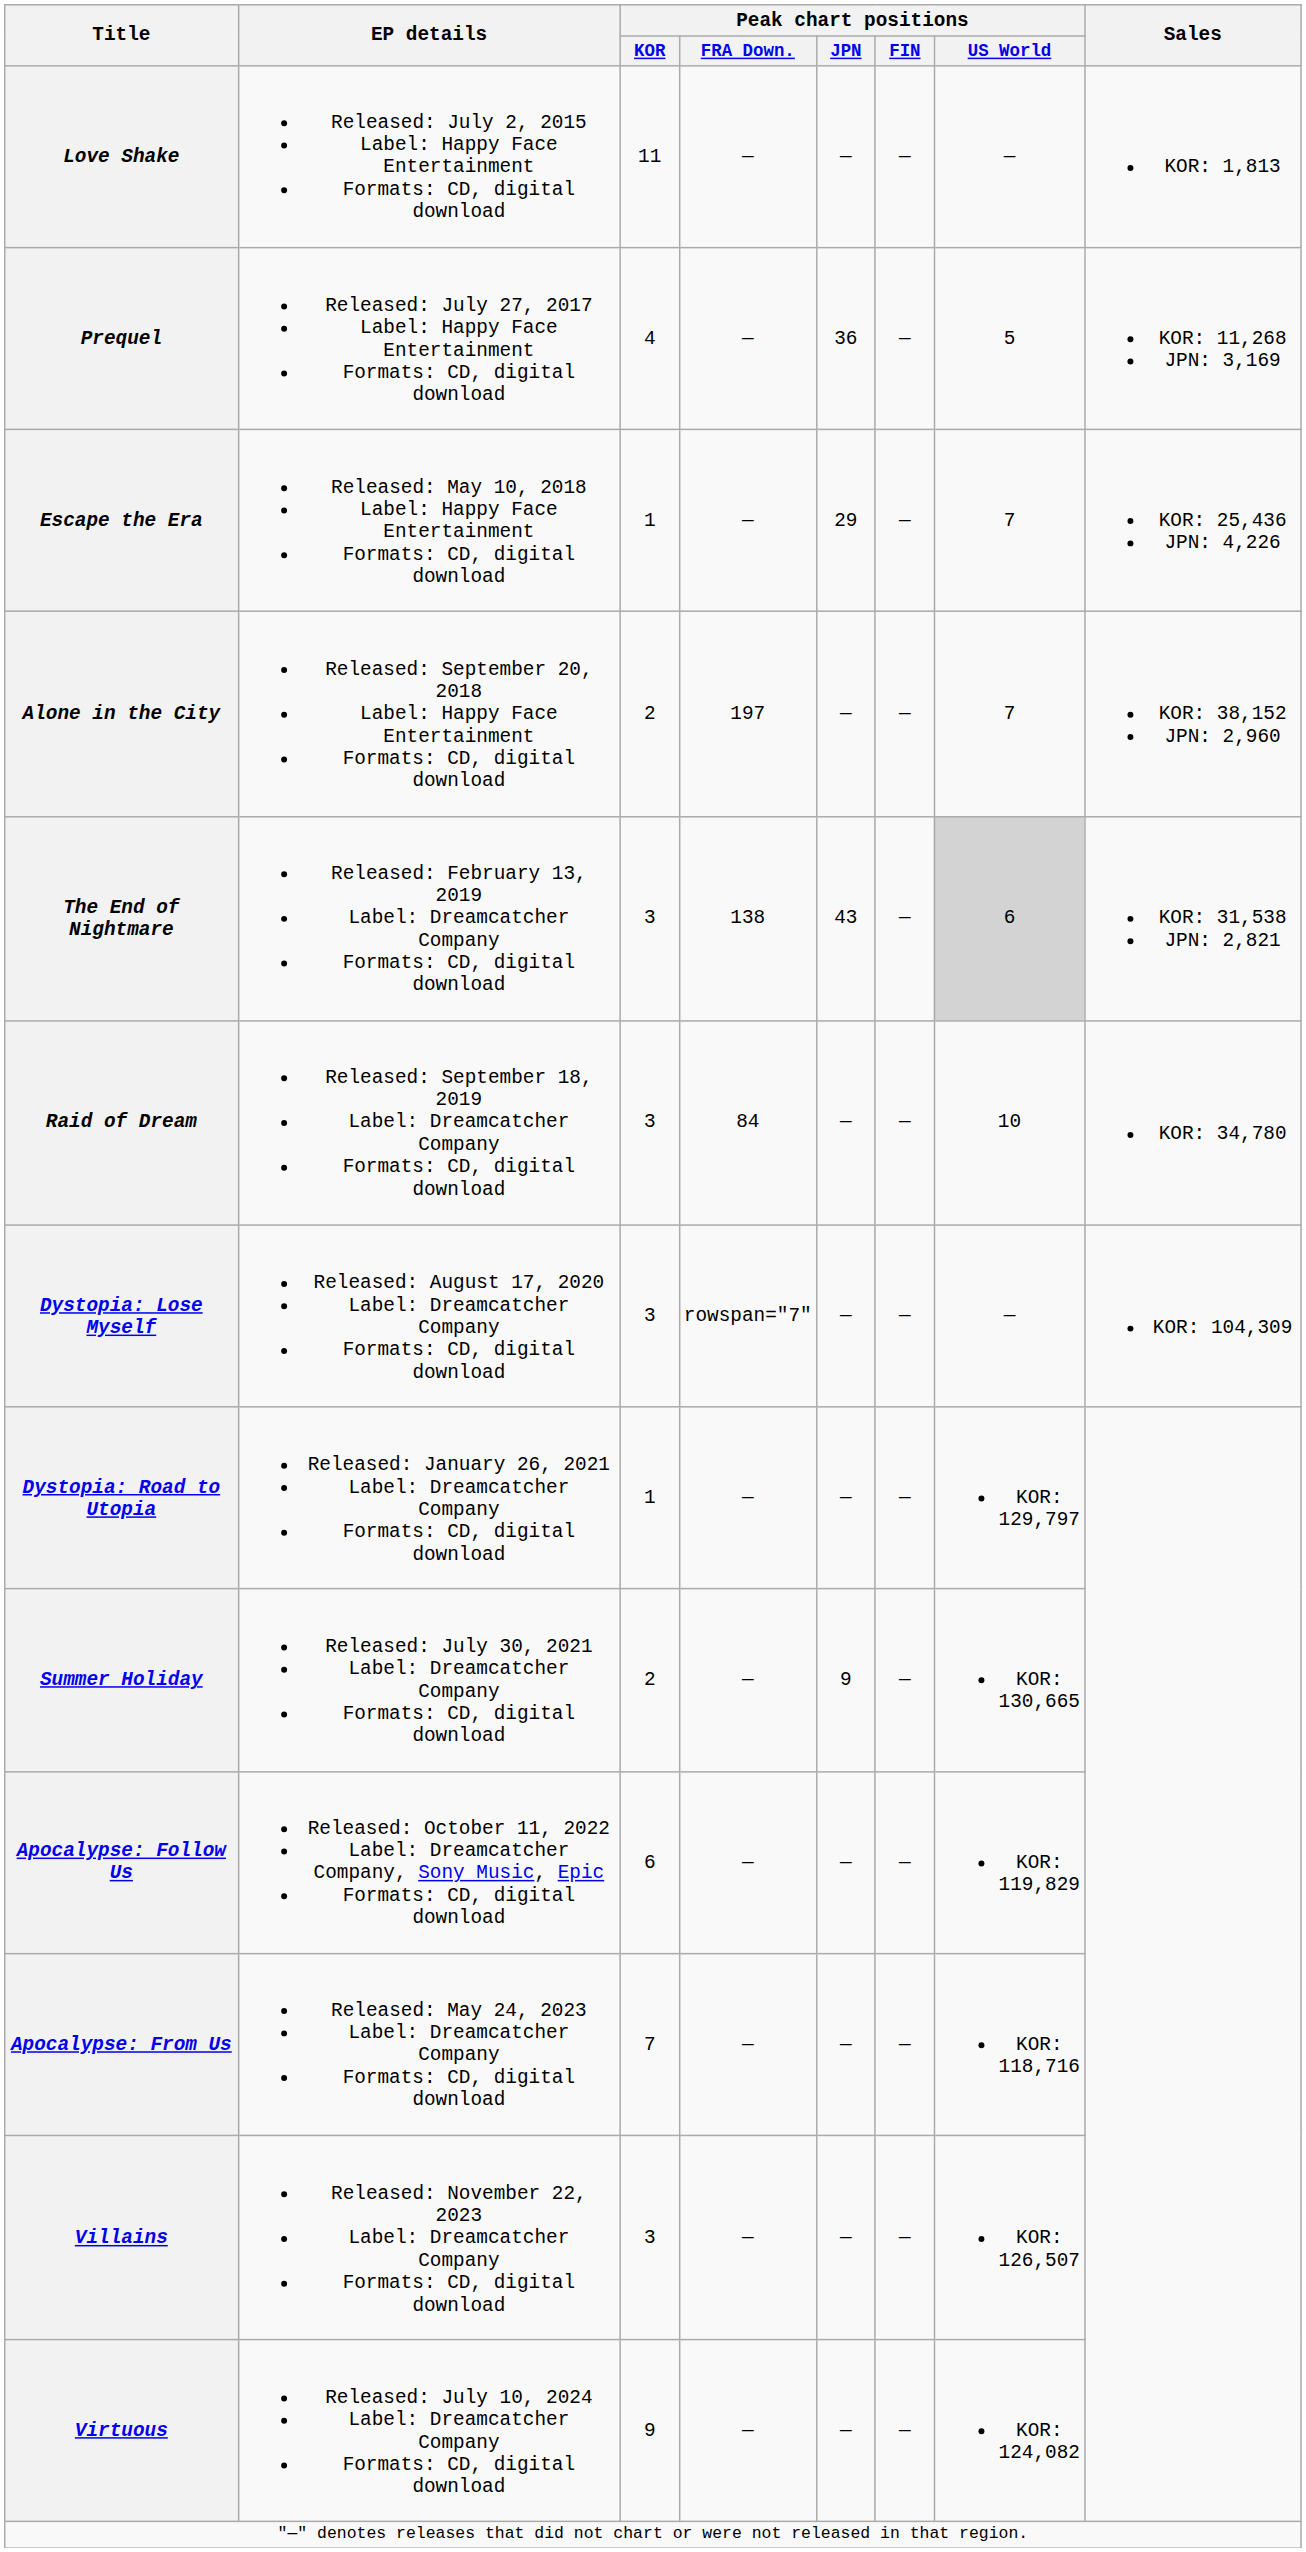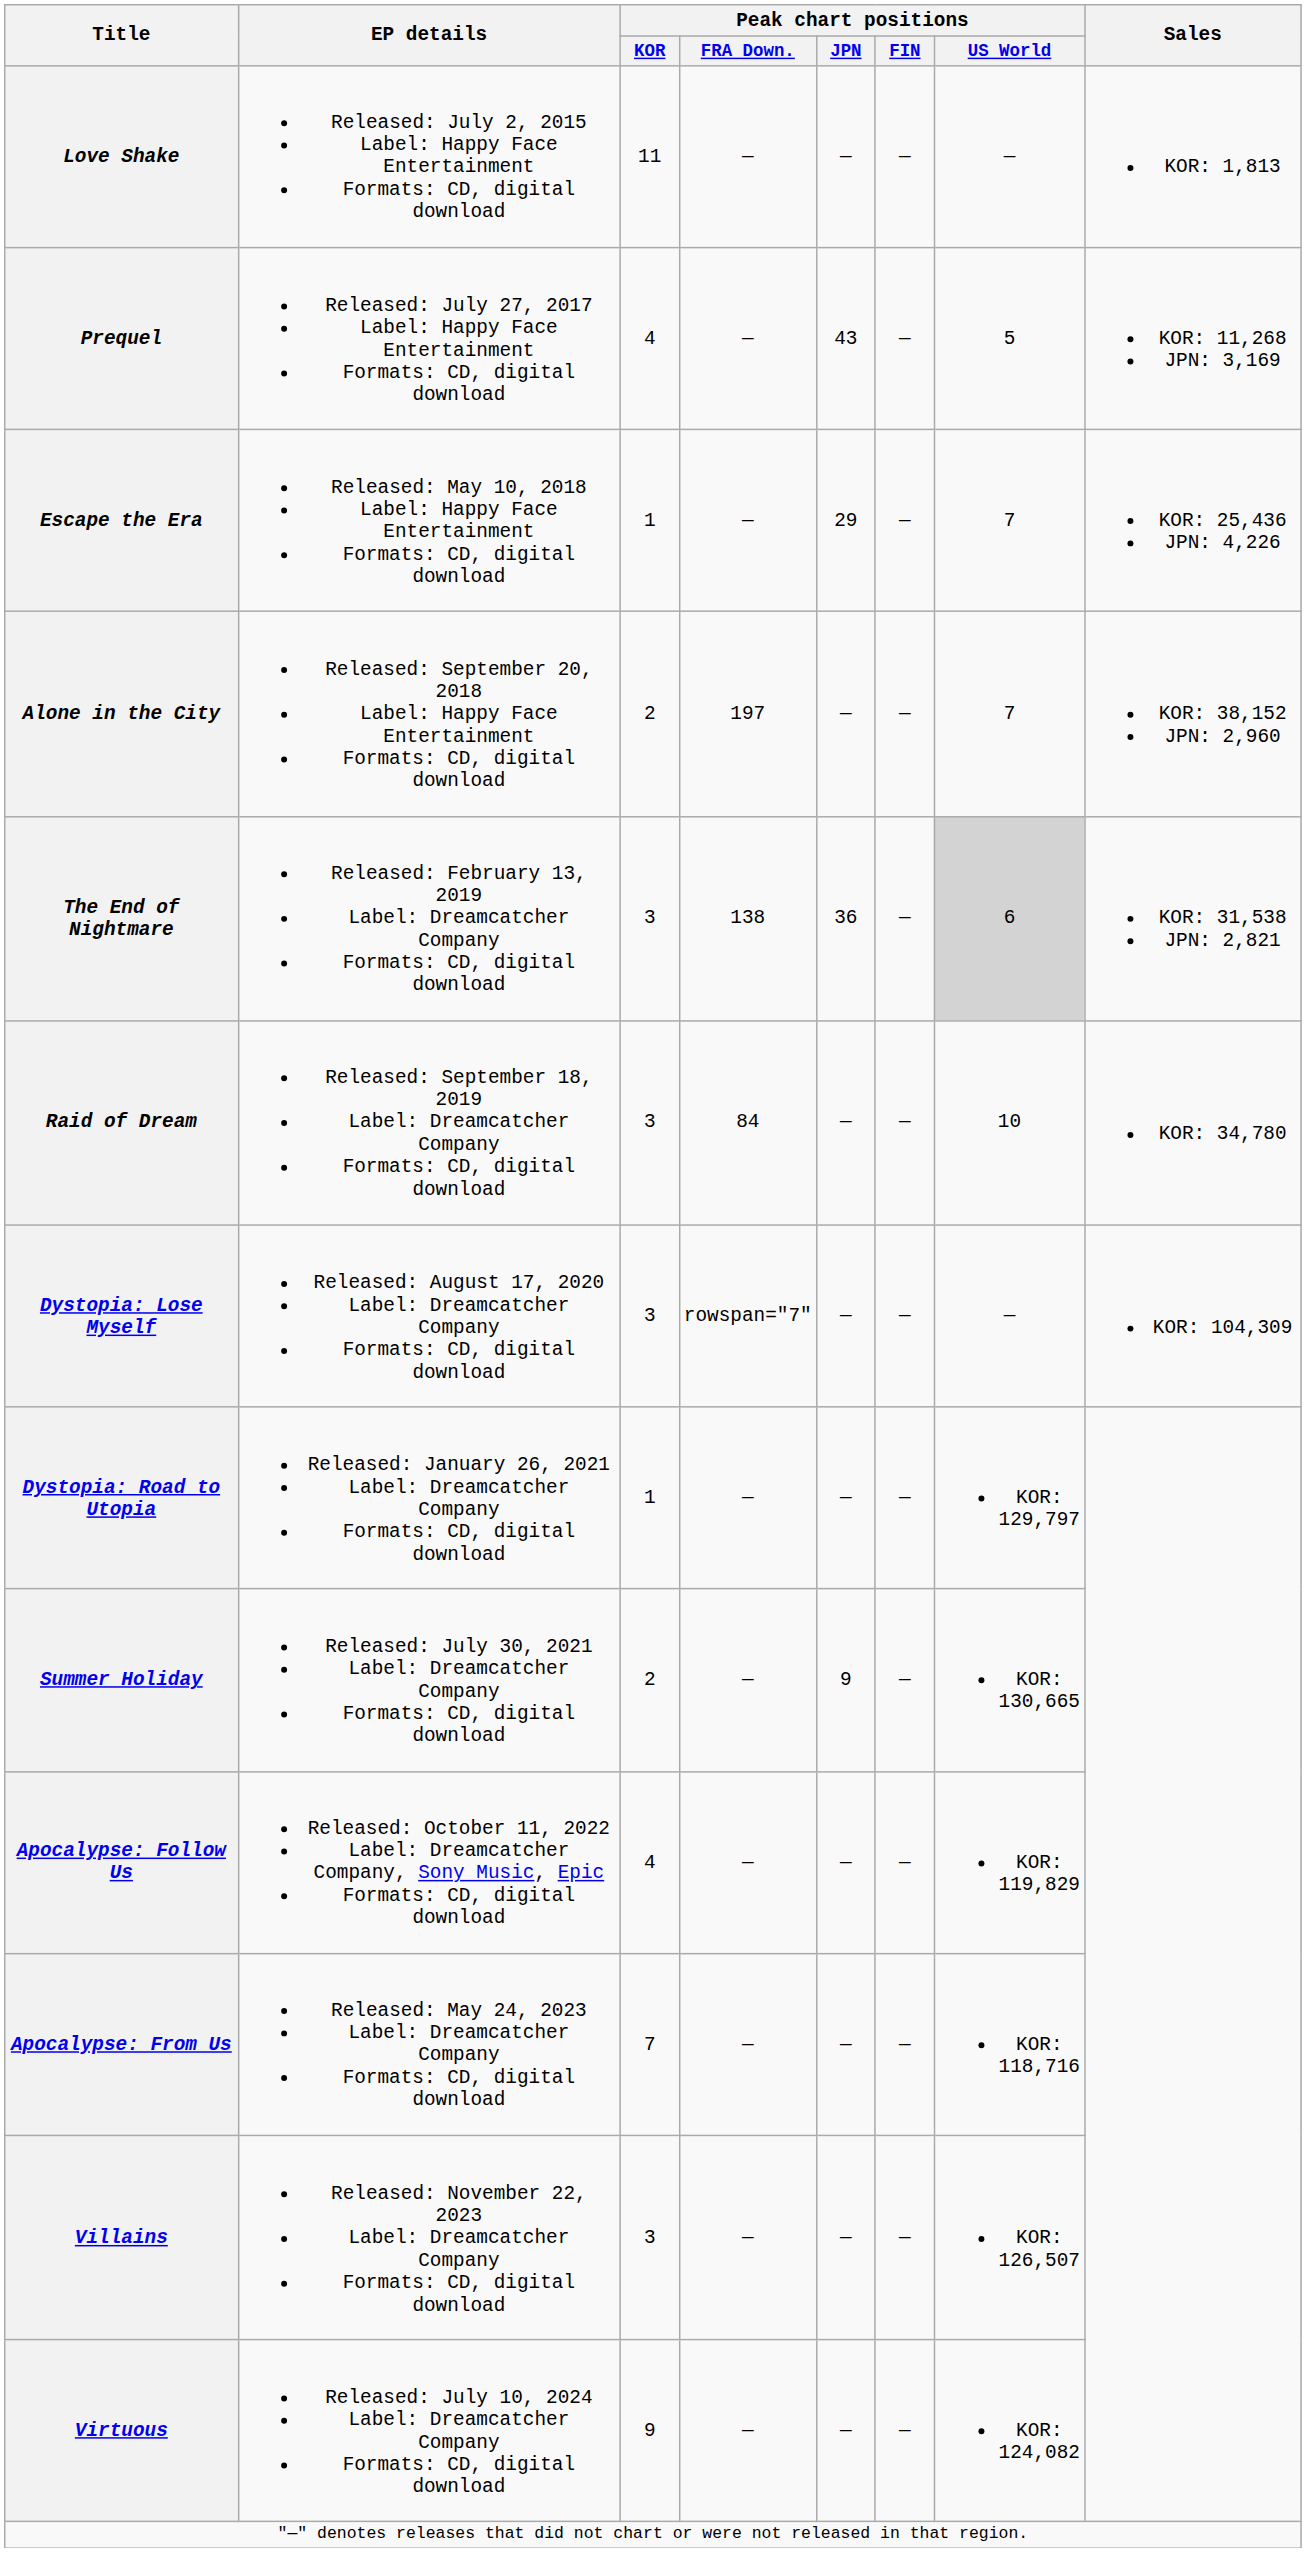Prequel | Peak chart positions / JPN: 36 -> 43
The End of Nightmare | Peak chart positions / JPN: 43 -> 36
Apocalypse: Follow Us | Peak chart positions / KOR: 6 -> 4
